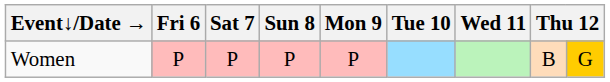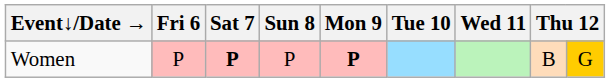Women | Sat 7: normal -> bold
Women | Mon 9: normal -> bold
